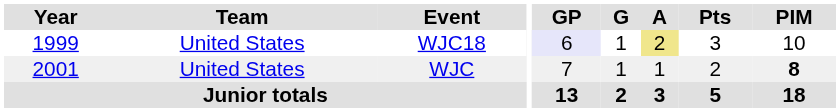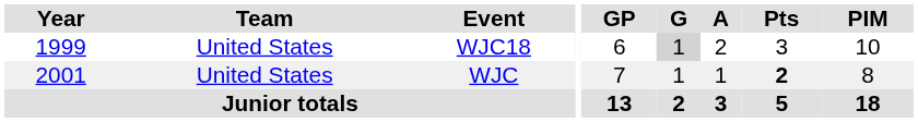WJC18 | GP: lavender background -> no background
WJC18 | G: no background -> lightgrey background
WJC18 | A: khaki background -> no background
WJC | Pts: normal -> bold
WJC | PIM: bold -> normal
